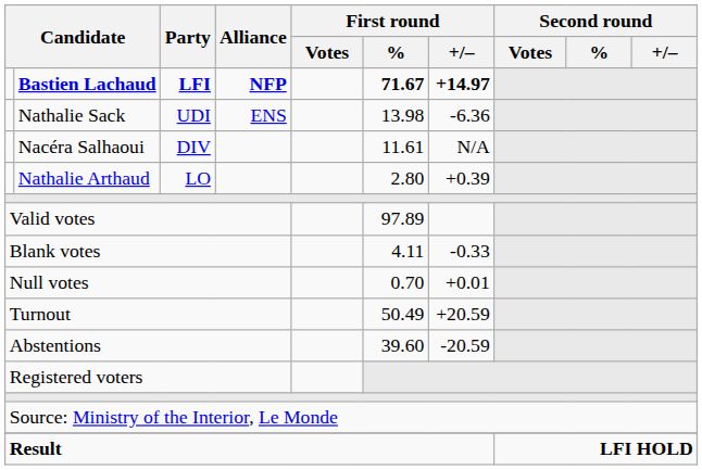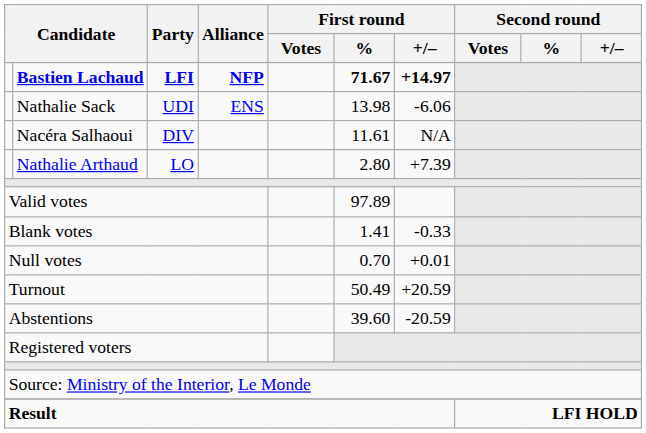Nathalie Sack | First round / +/–: -6.36 -> -6.06
Nathalie Arthaud | First round / +/–: +0.39 -> +7.39
Blank votes | First round / %: 4.11 -> 1.41
